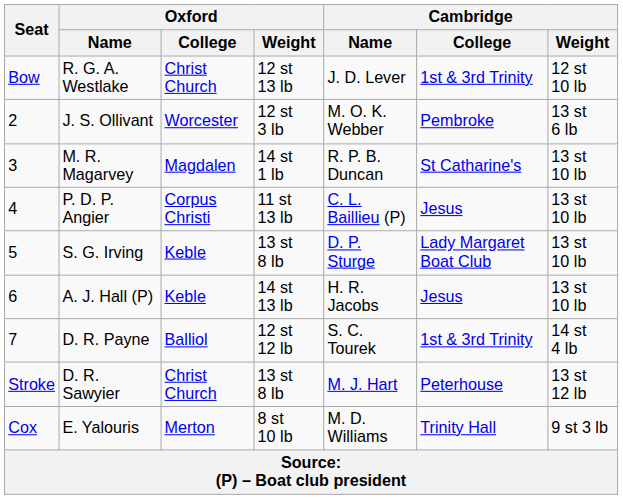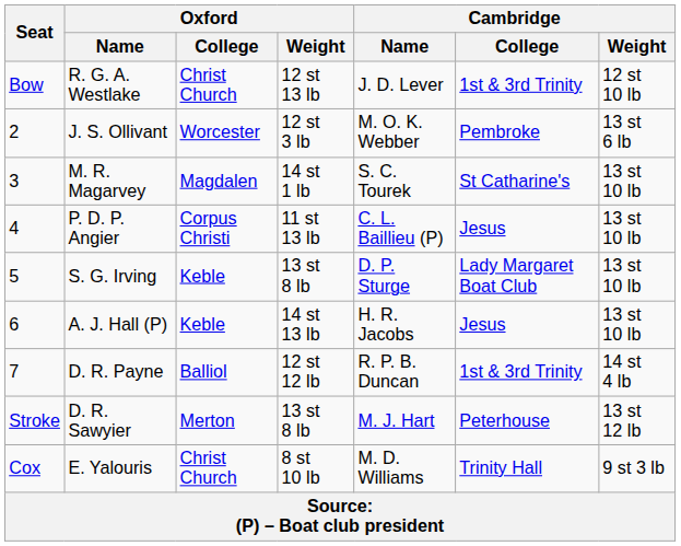M. R. Magarvey | Cambridge / Name: R. P. B. Duncan -> S. C. Tourek
D. R. Payne | Cambridge / Name: S. C. Tourek -> R. P. B. Duncan
D. R. Sawyier | Oxford / College: Christ Church -> Merton
E. Yalouris | Oxford / College: Merton -> Christ Church
